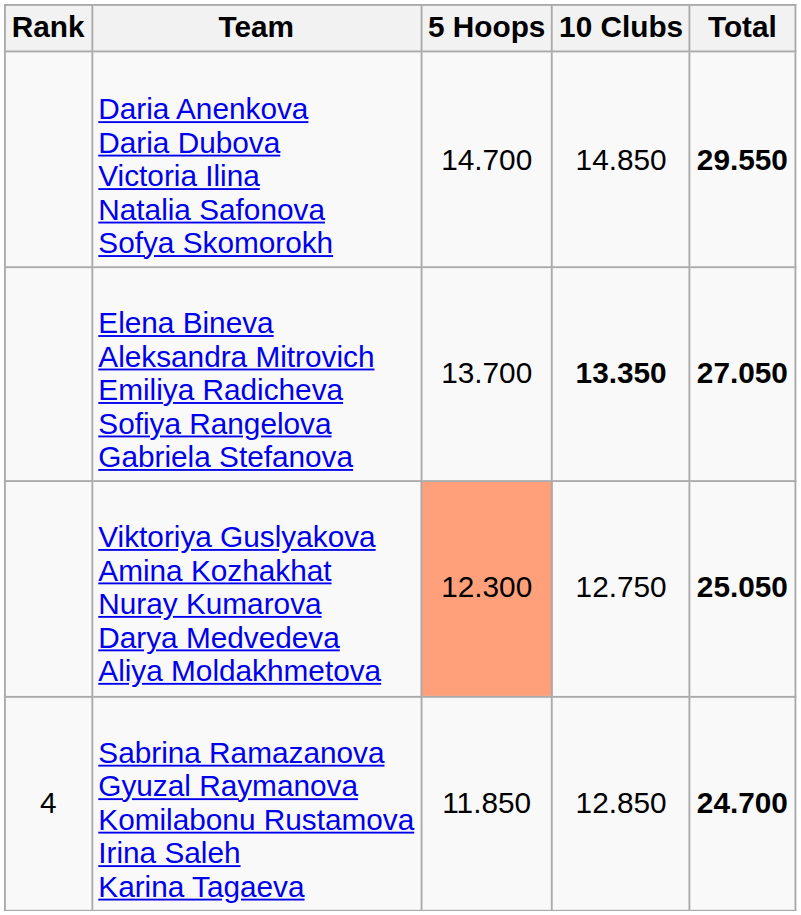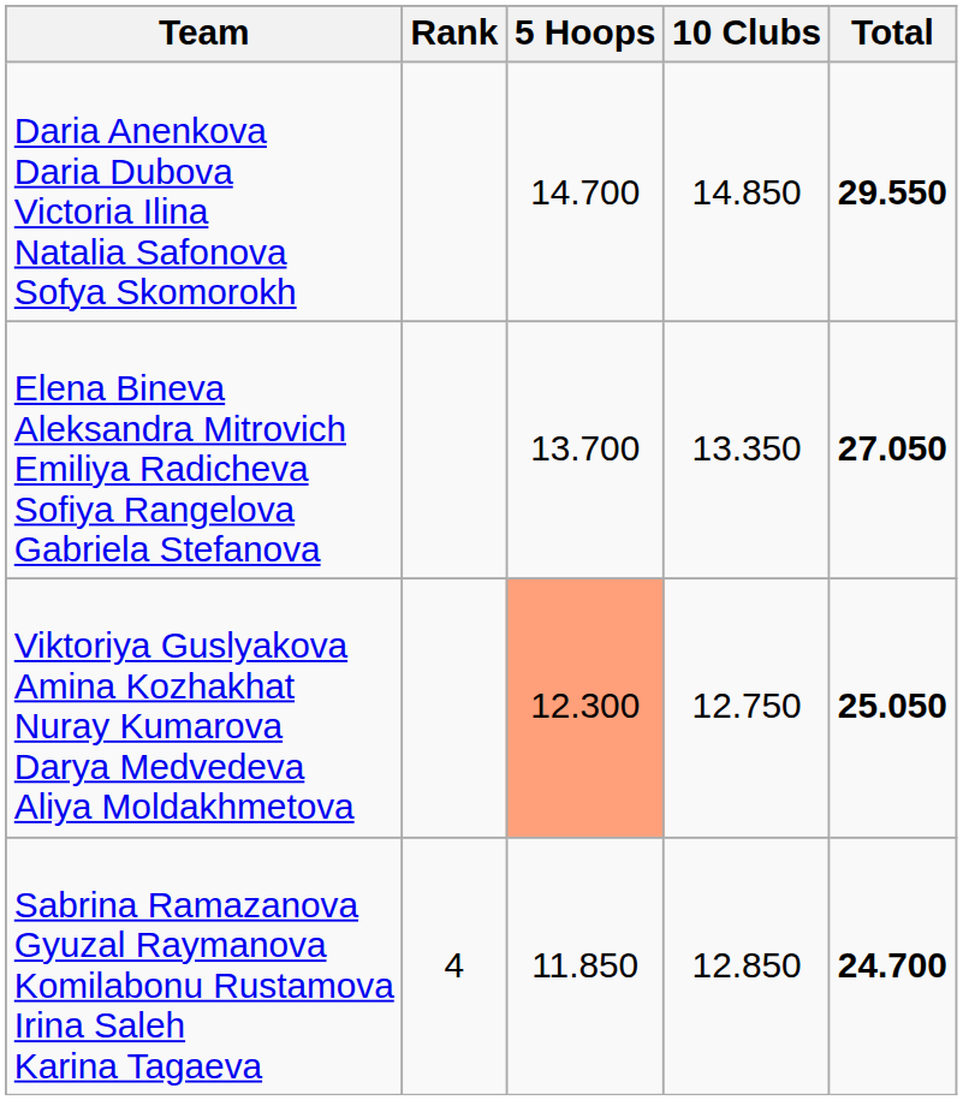columns swapped: Rank <-> Team
row 3 | 10 Clubs: bold -> normal
